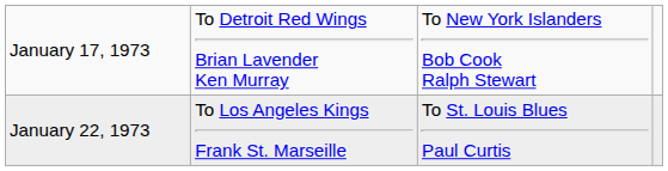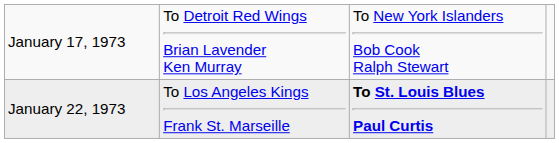January 22, 1973 | column 3: normal -> bold
